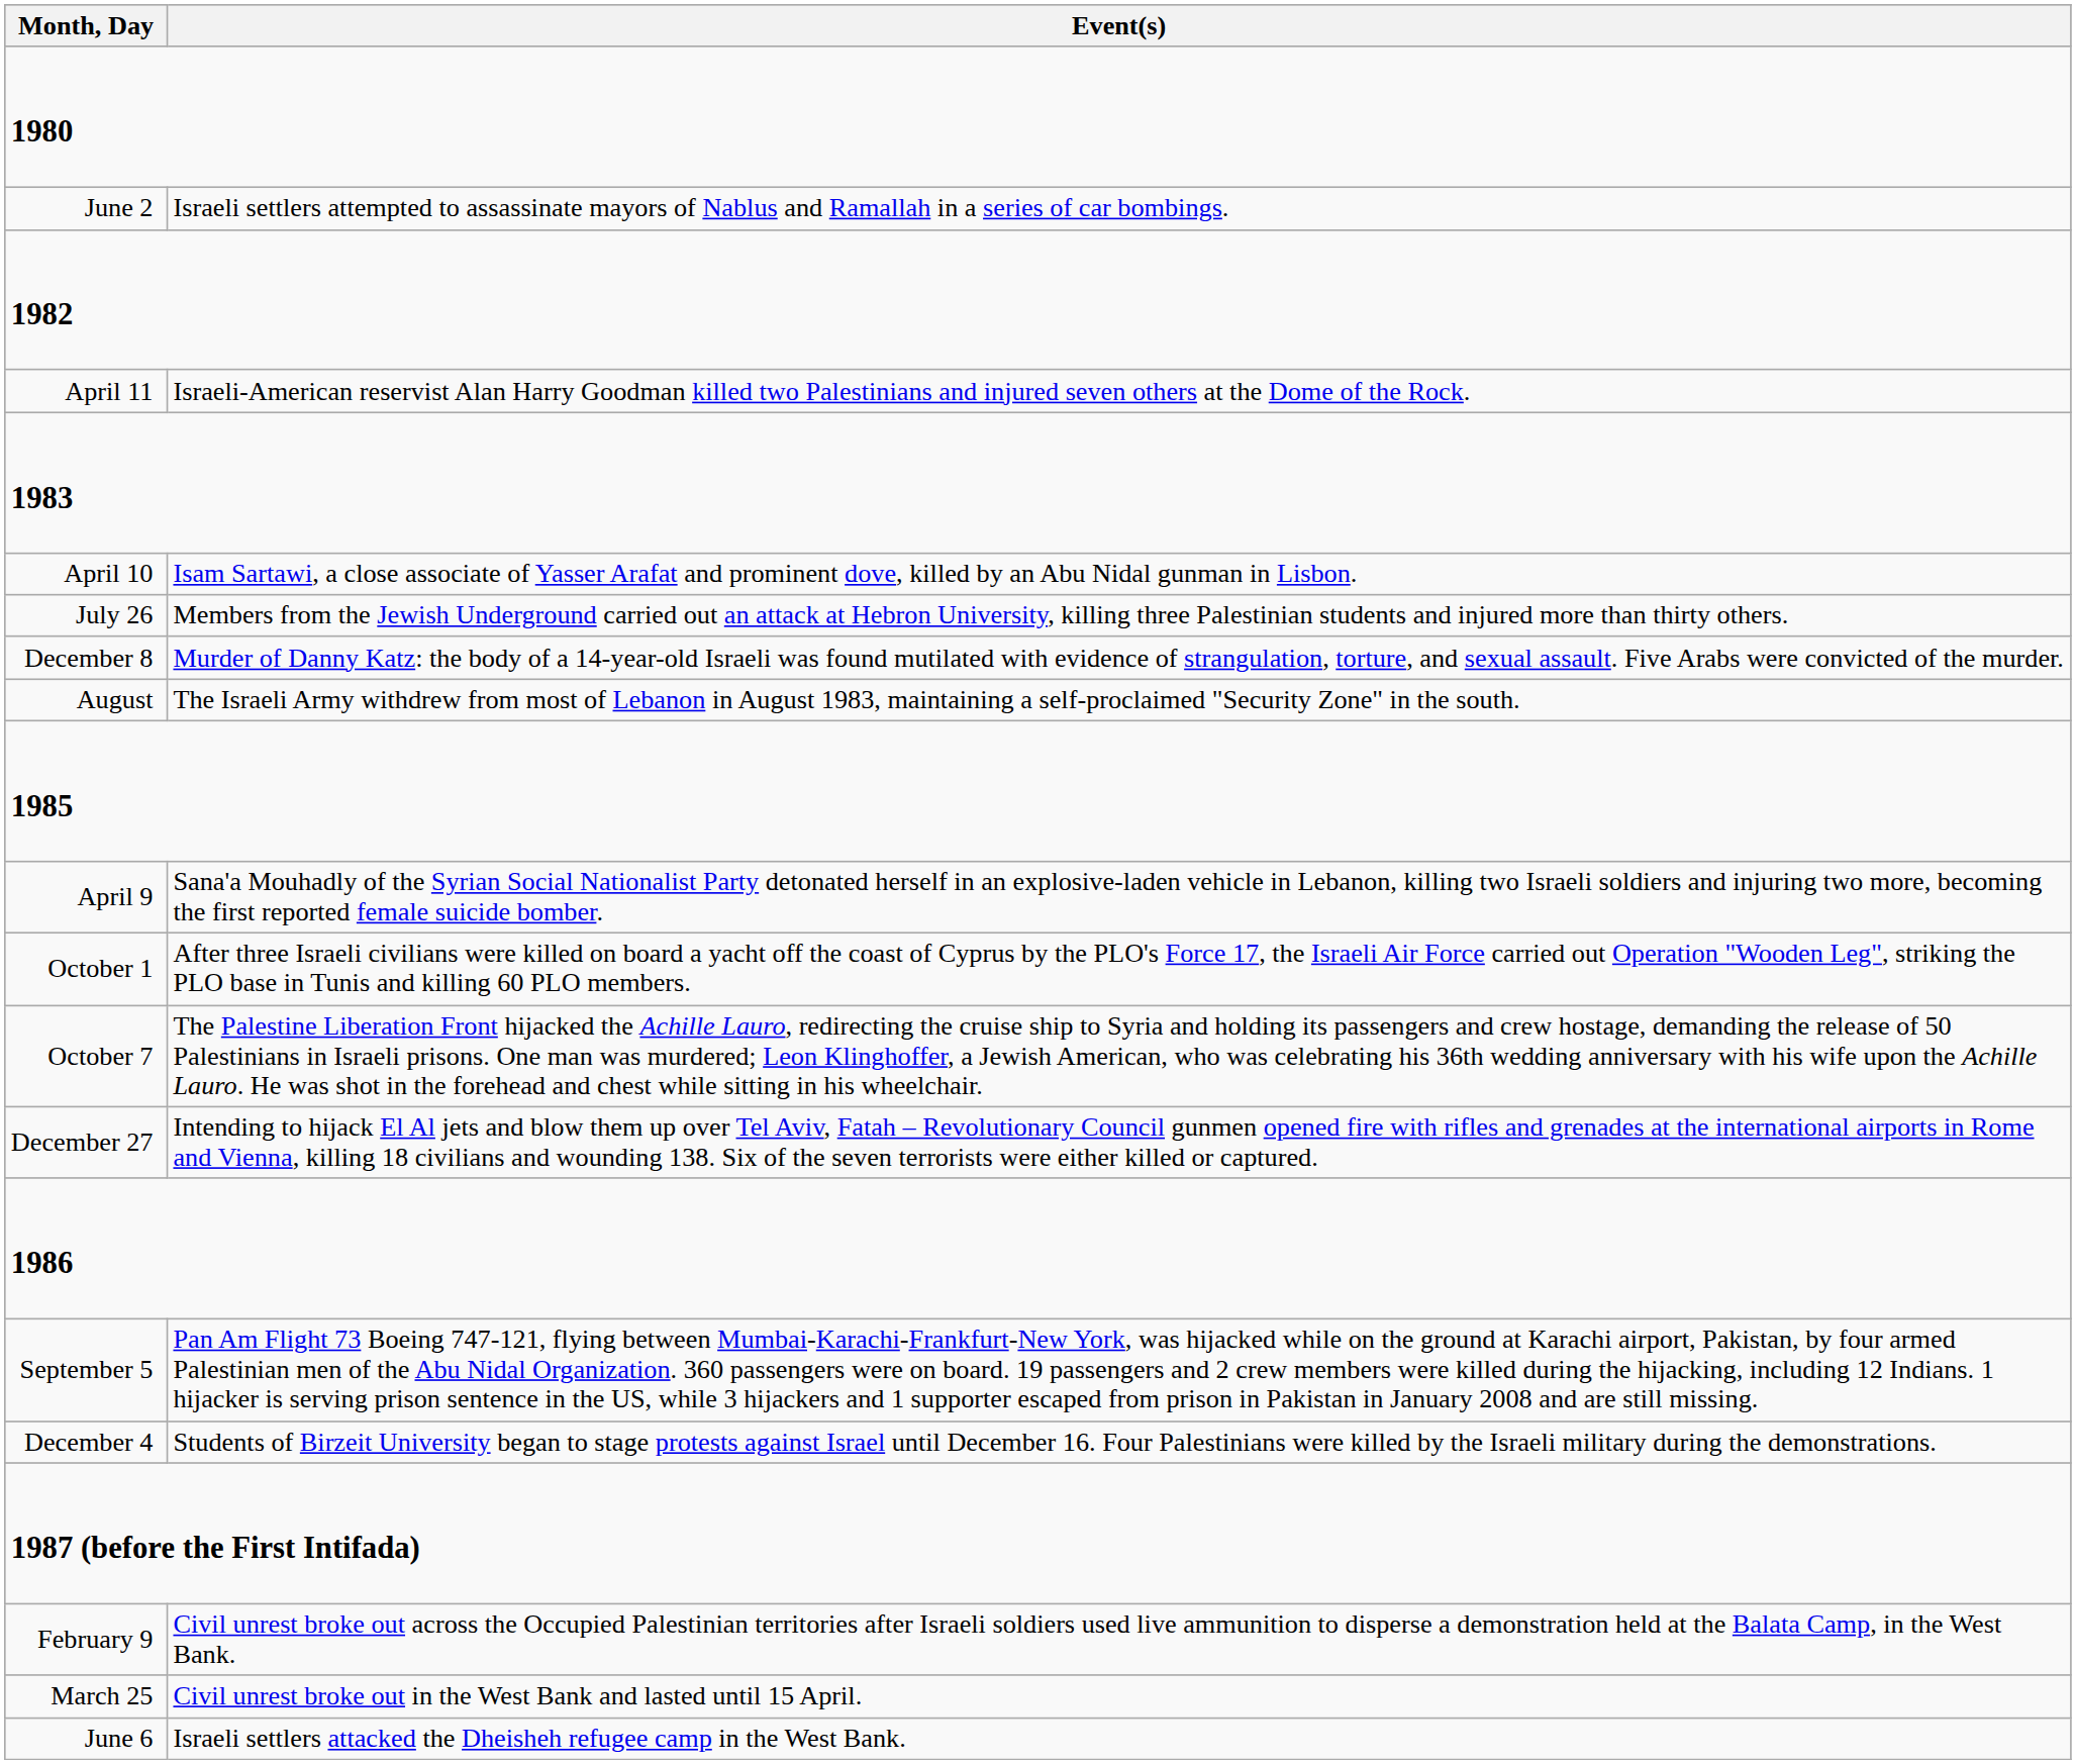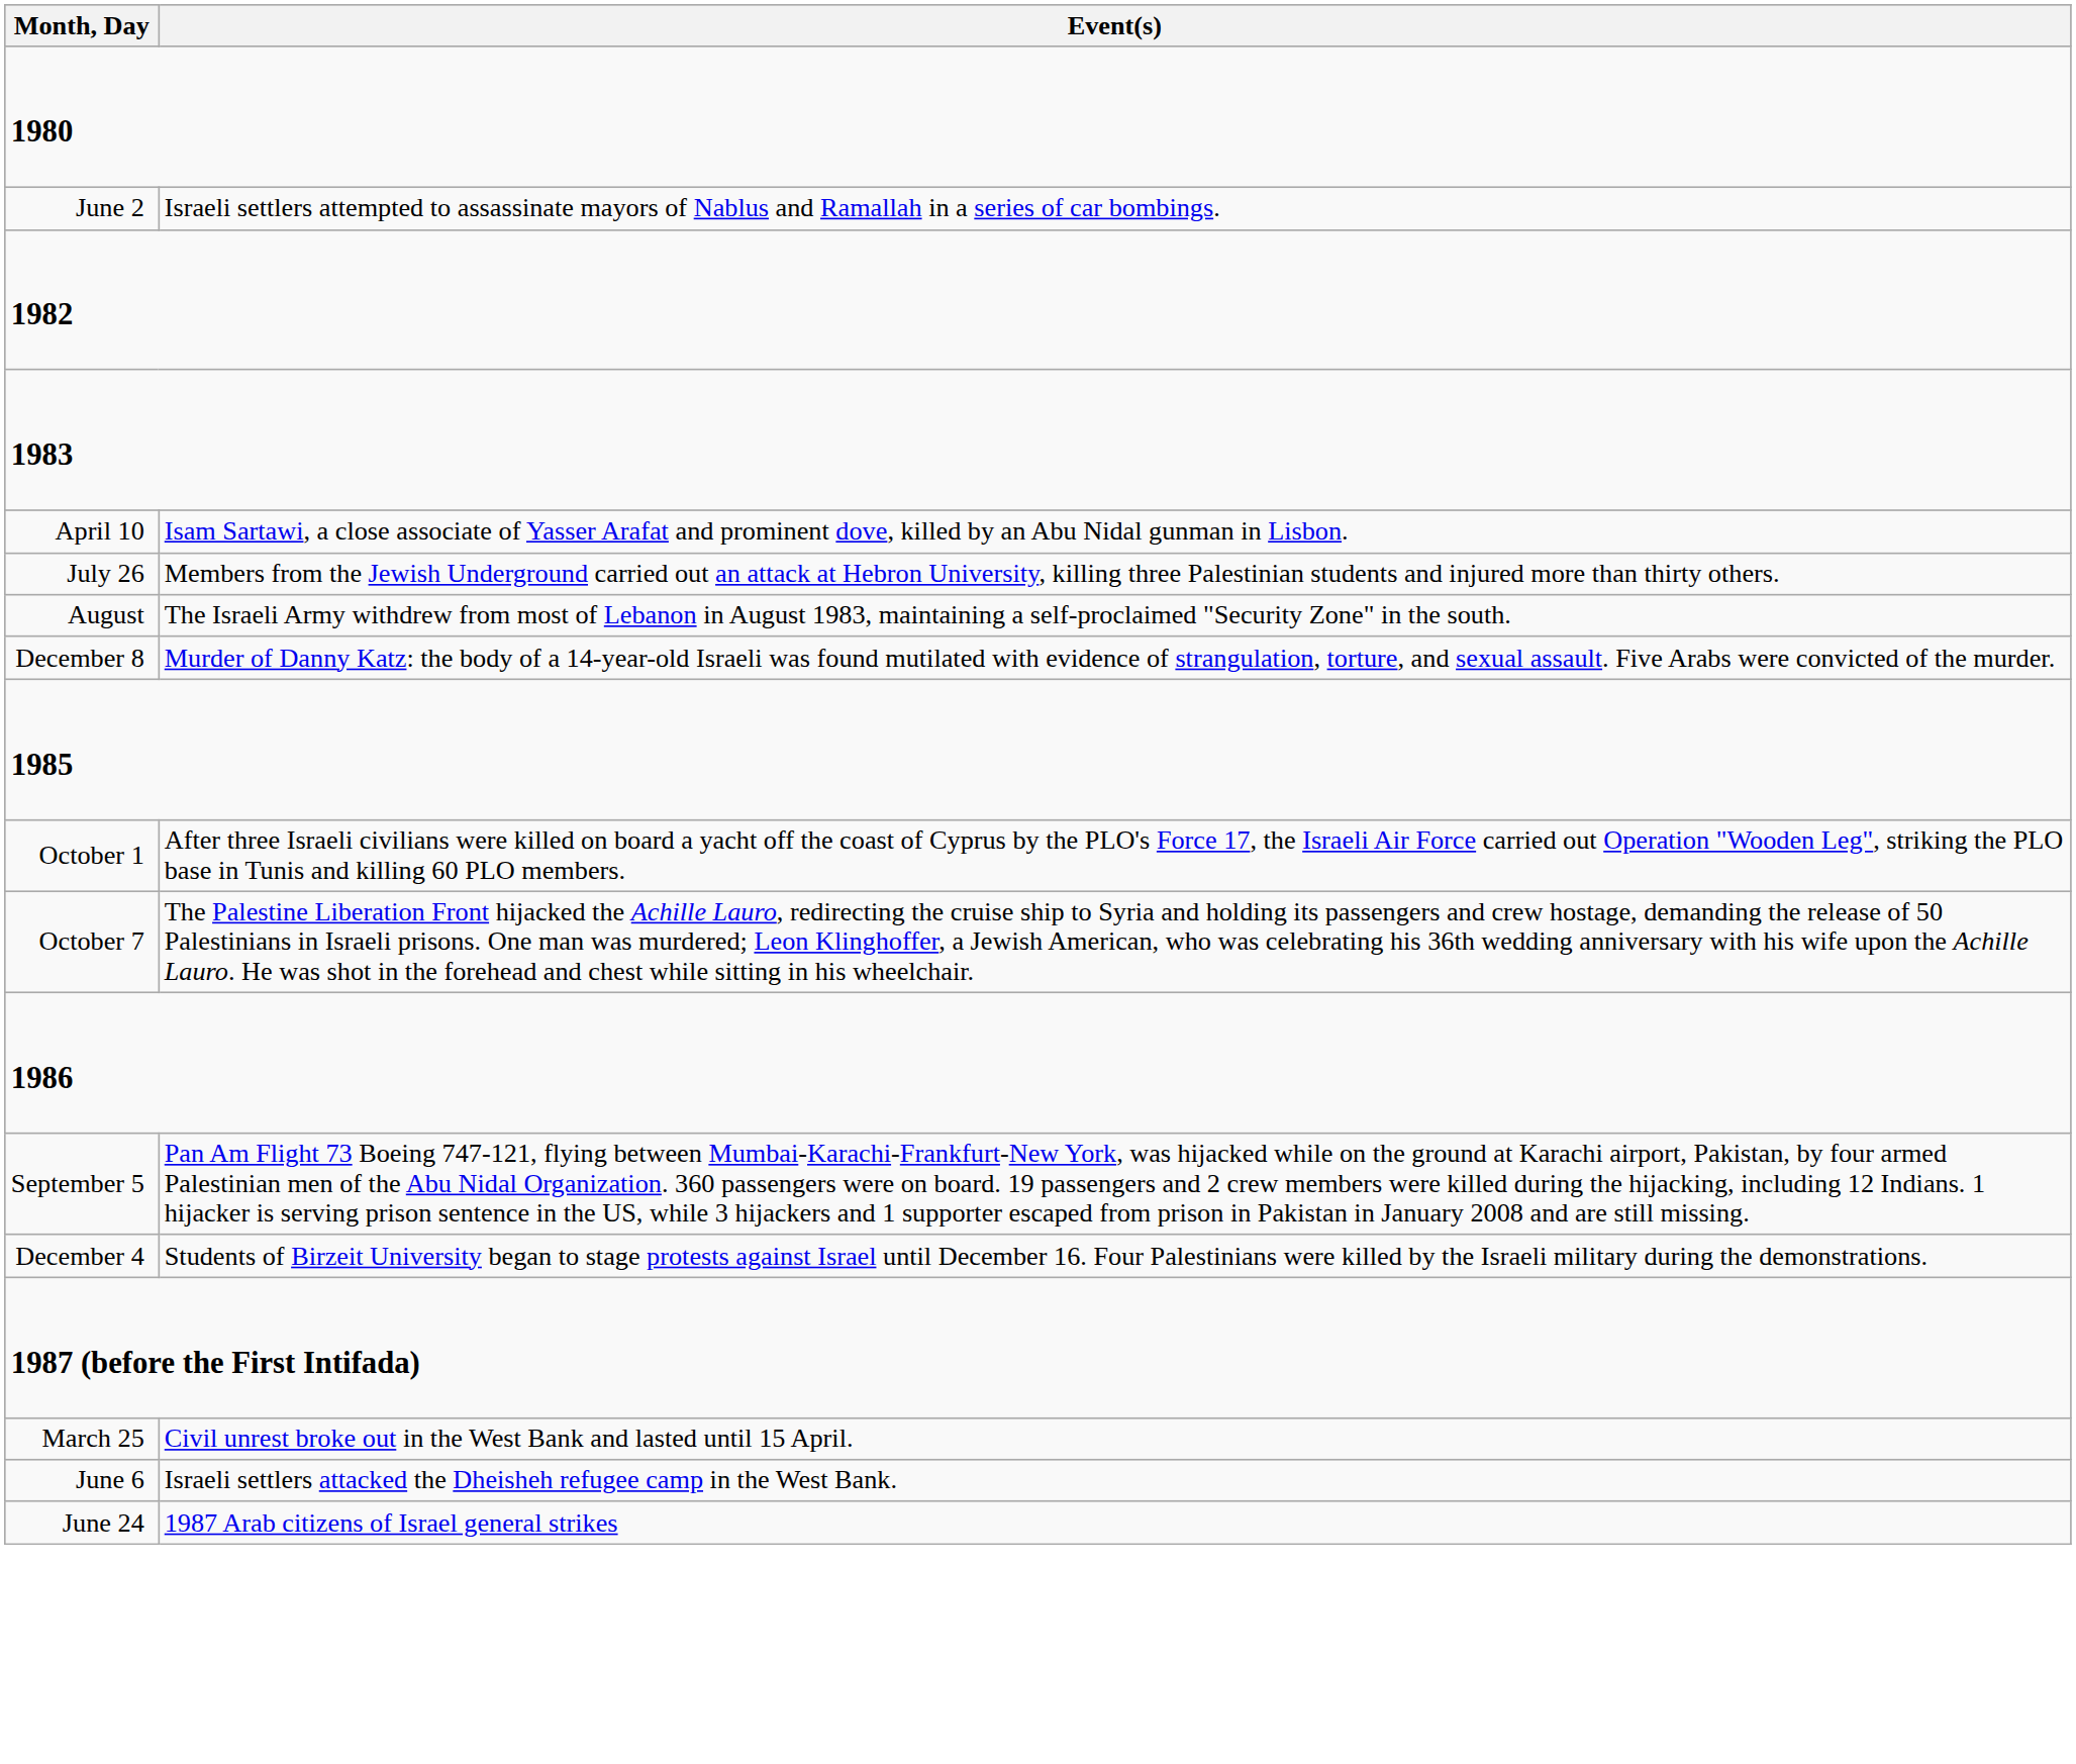- row: April 11 | Israeli-American reservist Alan Harry Goodman killed two Palestinians and injured seven others at the Dome of the Rock.
rows swapped: August <-> December 8
- row: April 9 | Sana'a Mouhadly of the Syrian Social Nationalist Party detonated herself in an explosive-laden vehicle in Lebanon, killing two Israeli soldiers and injuring two more, becoming the first reported female suicide bomber.
- row: December 27 | Intending to hijack El Al jets and blow them up over Tel Aviv, Fatah – Revolutionary Council gunmen opened fire with rifles and grenades at the international airports in Rome and Vienna, killing 18 civilians and wounding 138. Six of the seven terrorists were either killed or captured.
- row: February 9 | Civil unrest broke out across the Occupied Palestinian territories after Israeli soldiers used live ammunition to disperse a demonstration held at the Balata Camp, in the West Bank.
+ row: June 24 | 1987 Arab citizens of Israel general strikes
